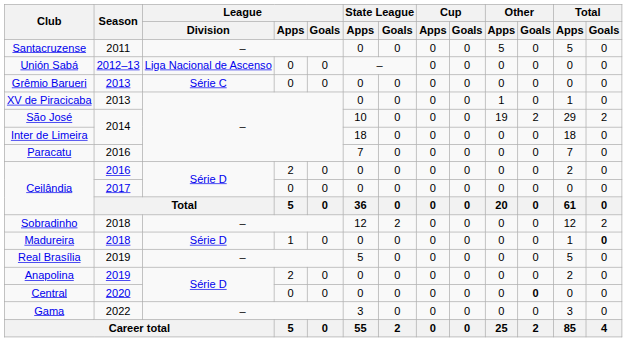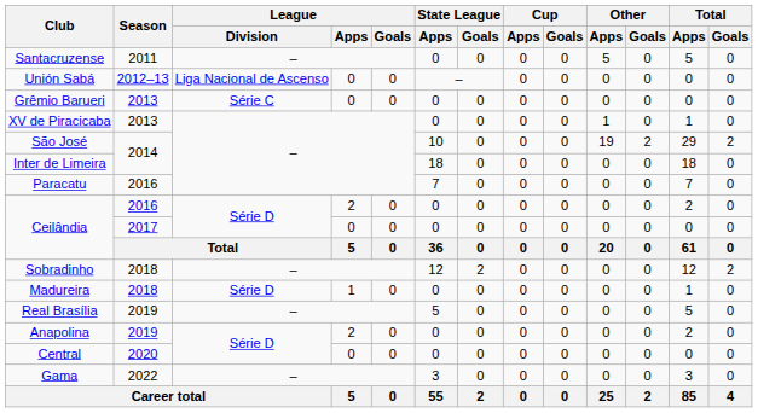Madureira | Total / Goals: bold -> normal
Central | Other / Goals: bold -> normal
